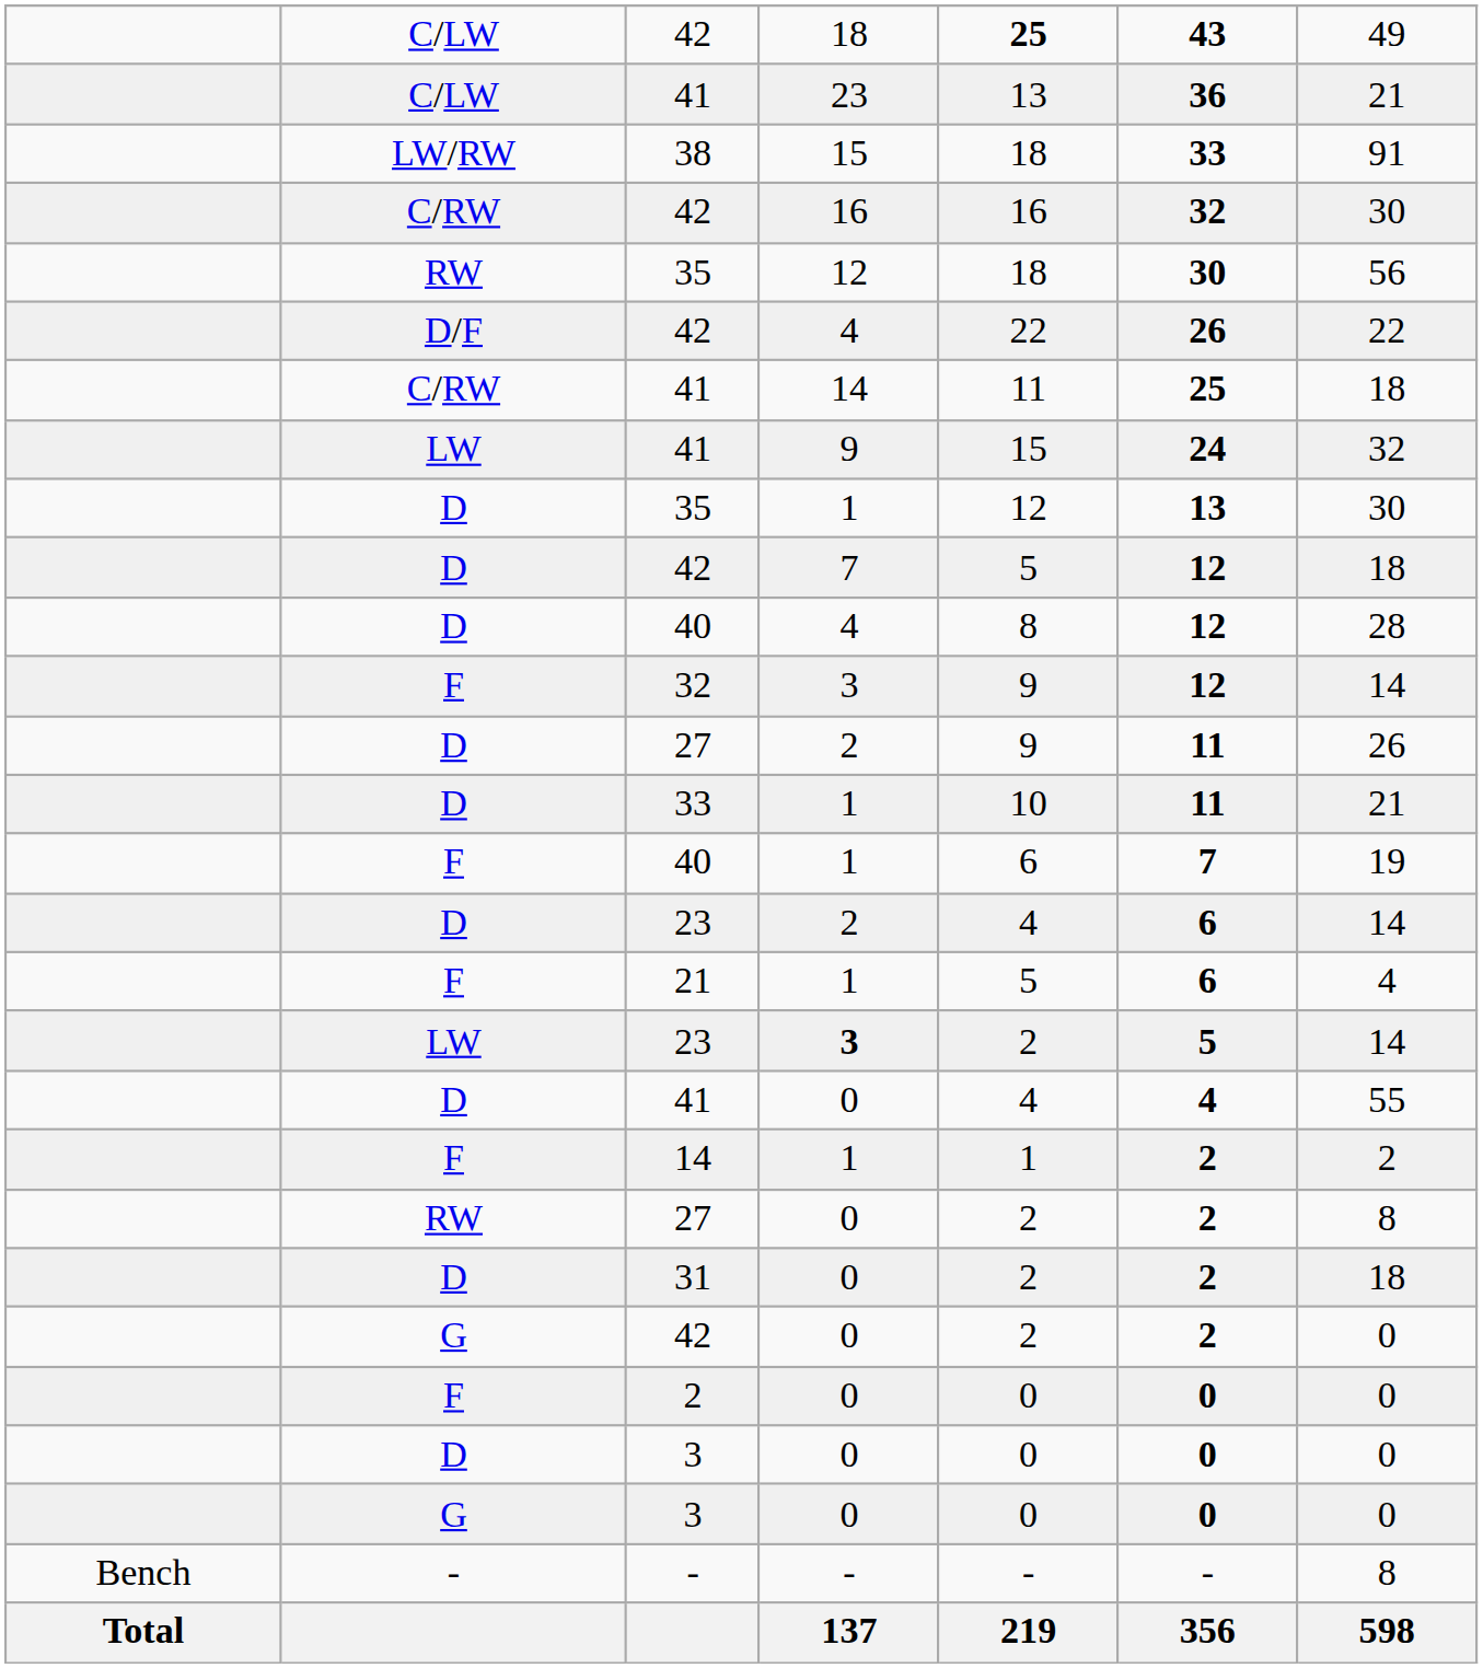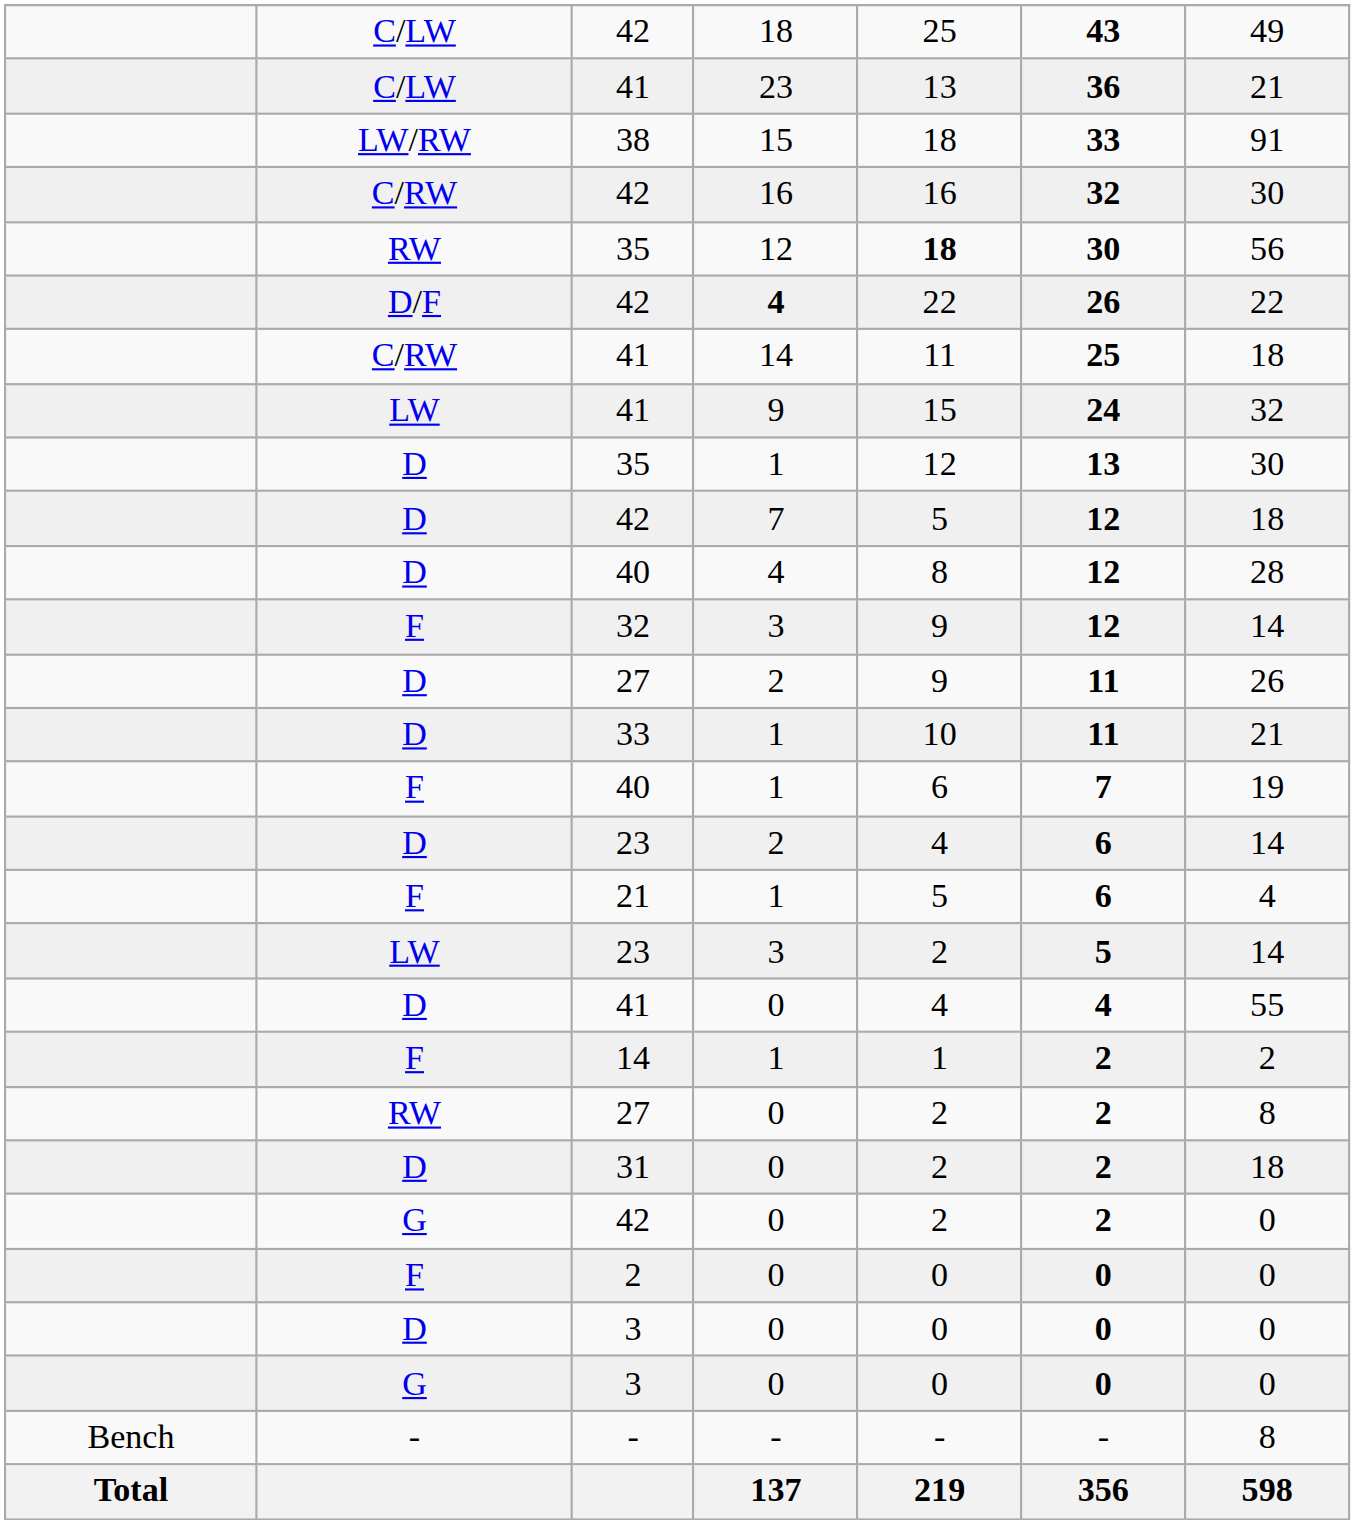C/LW / 42 | column 5: bold -> normal
RW / 35 | column 5: normal -> bold
D/F / 42 | column 4: normal -> bold
LW / 23 | column 4: bold -> normal
